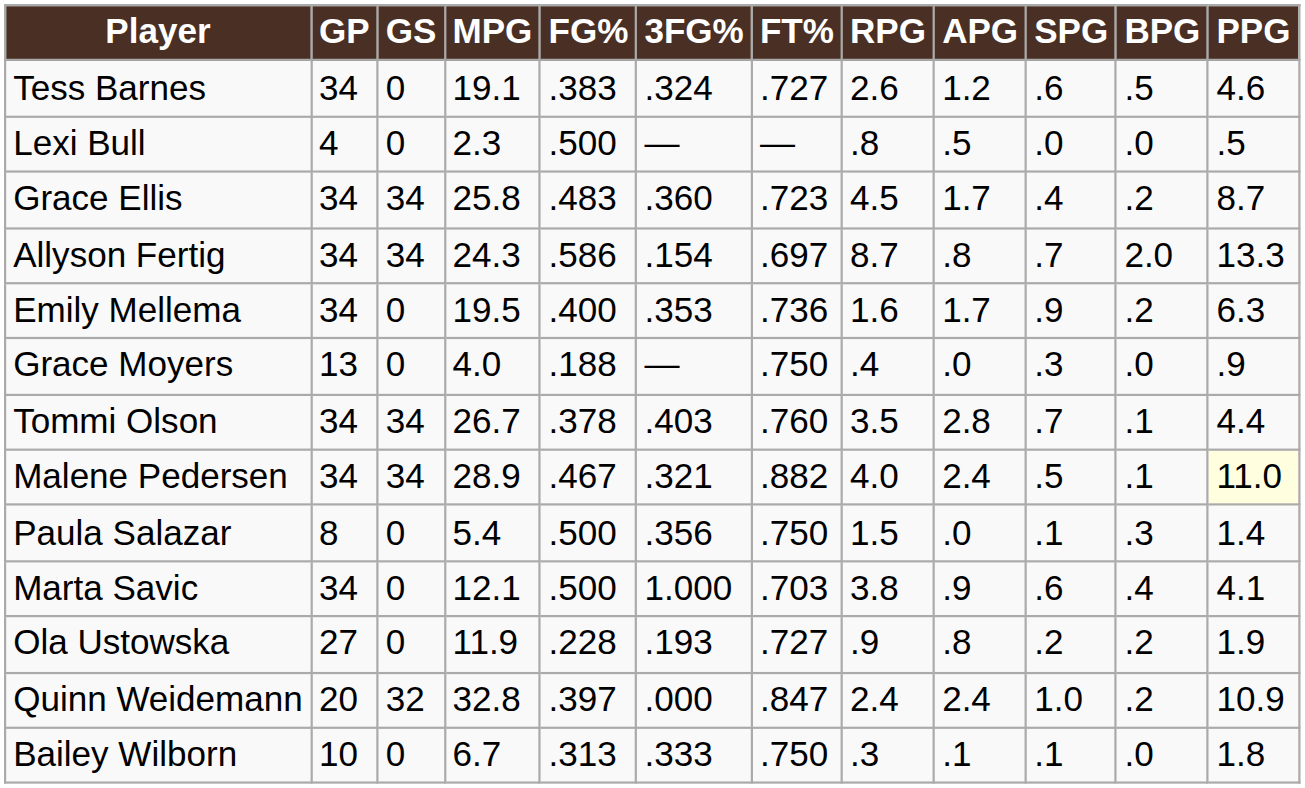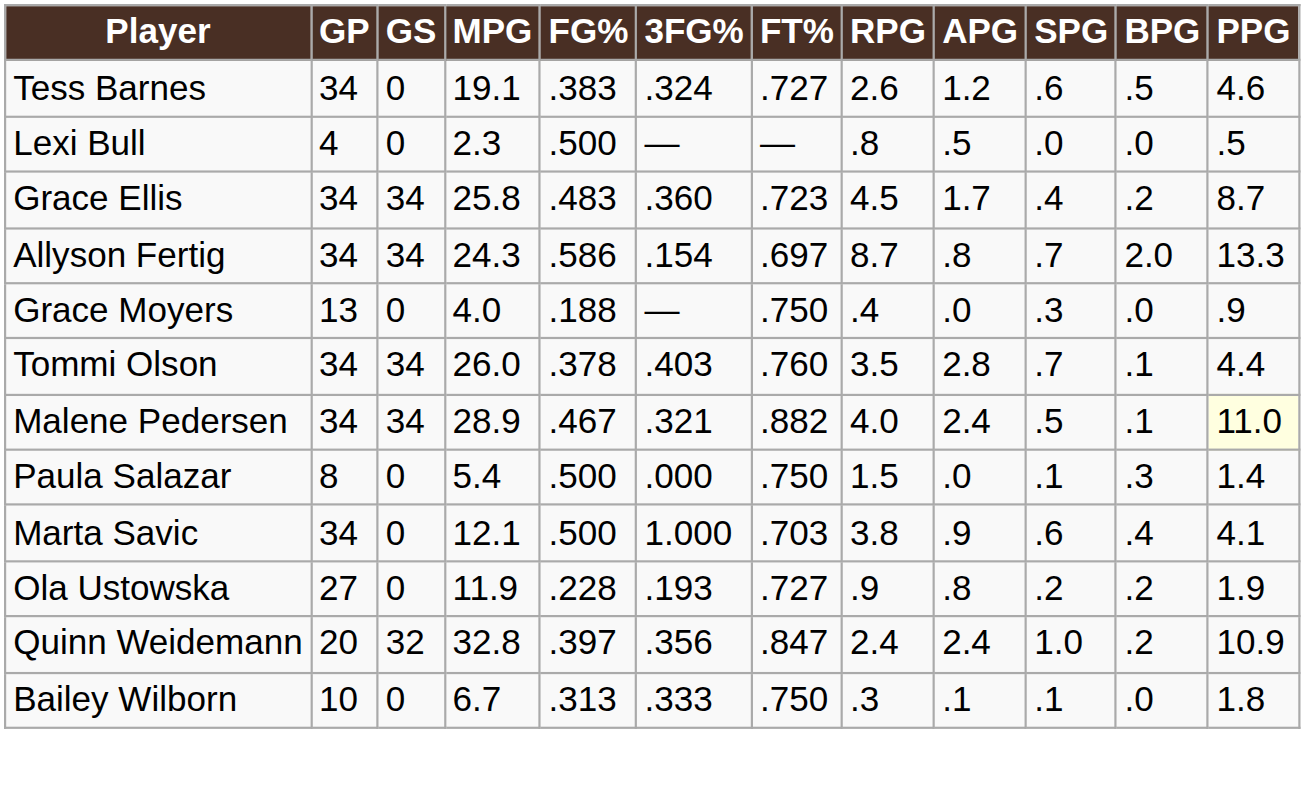- row: Emily Mellema | 34 | 0 | 19.5 | .400 | .353 | .736 | 1.6 | 1.7 | .9 | .2 | 6.3
Tommi Olson | MPG: 26.7 -> 26.0
Paula Salazar | 3FG%: .356 -> .000
Quinn Weidemann | 3FG%: .000 -> .356
